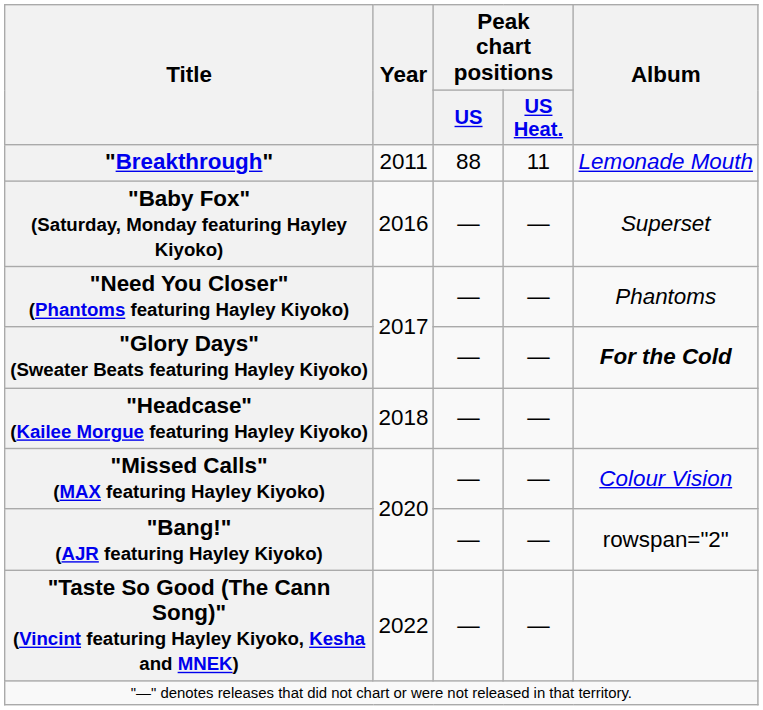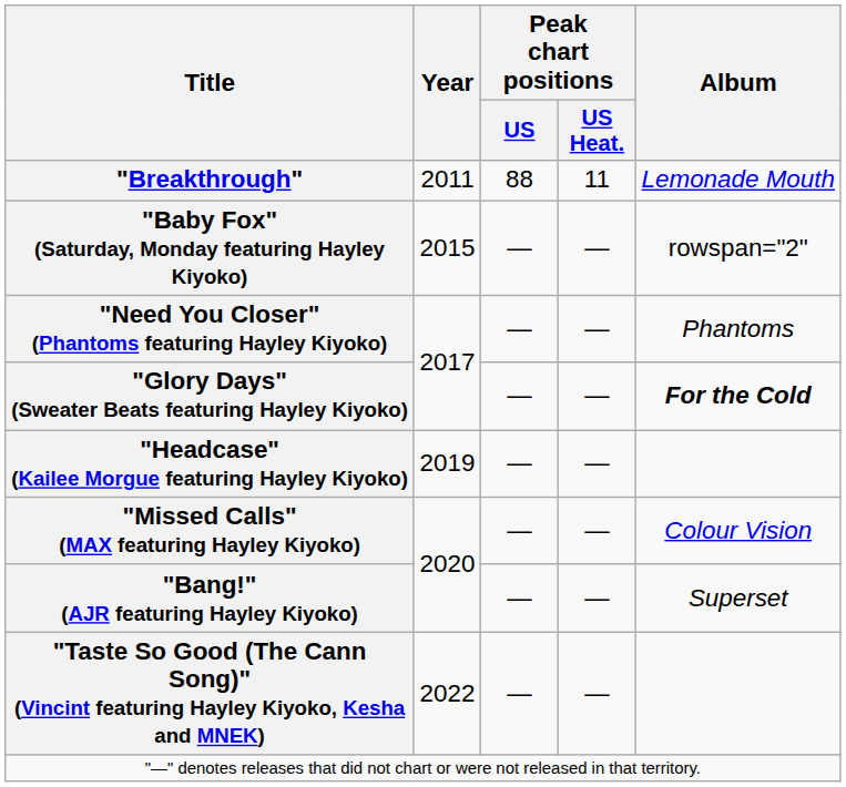"Baby Fox" (Saturday, Monday featuring Hayley Kiyoko) | Year: 2016 -> 2015
"Baby Fox" (Saturday, Monday featuring Hayley Kiyoko) | Album: Superset -> rowspan="2"
"Headcase" (Kailee Morgue featuring Hayley Kiyoko) | Year: 2018 -> 2019
"Bang!" (AJR featuring Hayley Kiyoko) | Album: rowspan="2" -> Superset
